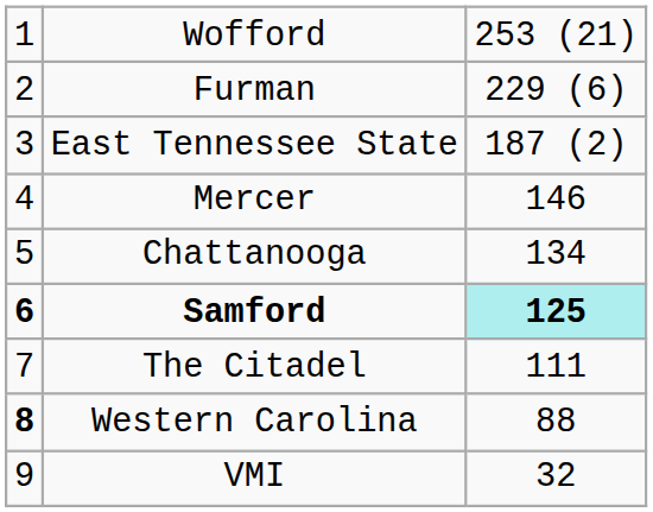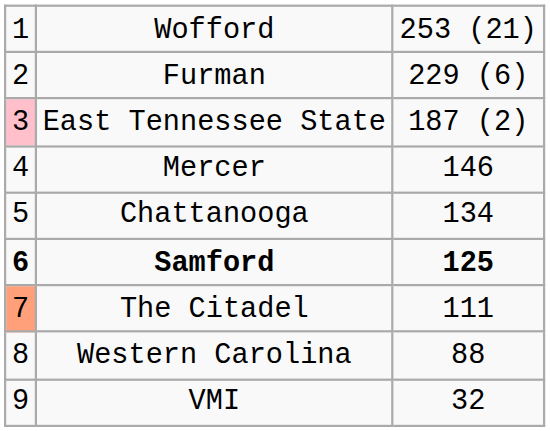East Tennessee State | column 1: no background -> pink background
Samford | column 3: paleturquoise background -> no background
The Citadel | column 1: no background -> lightsalmon background
Western Carolina | column 1: bold -> normal
